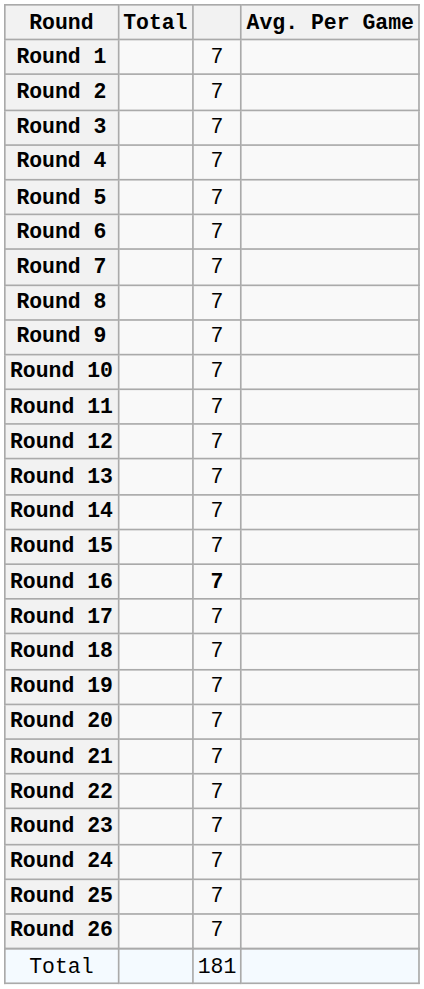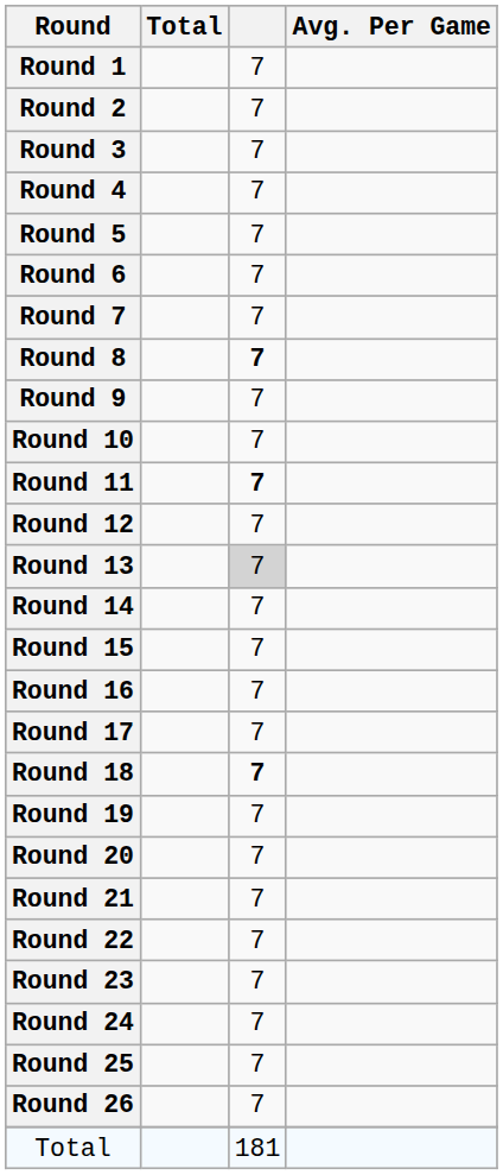Round 8 | column 3: normal -> bold
Round 11 | column 3: normal -> bold
Round 13 | column 3: no background -> lightgrey background
Round 16 | column 3: bold -> normal
Round 18 | column 3: normal -> bold
